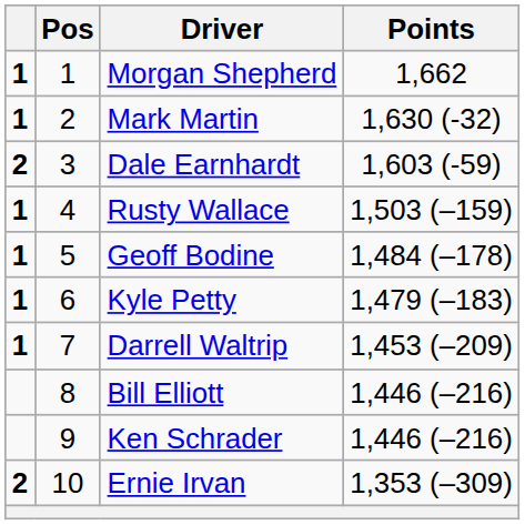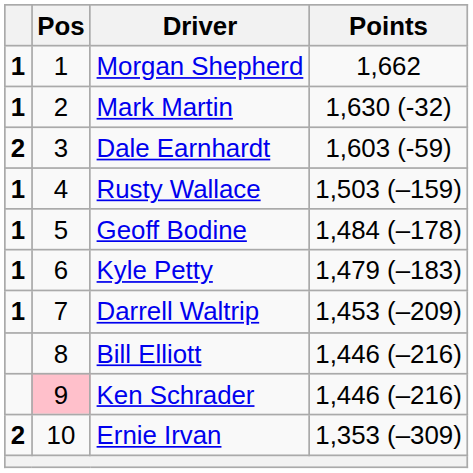Ken Schrader | Pos: no background -> pink background
